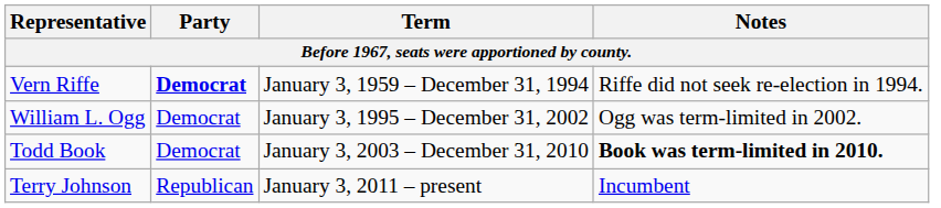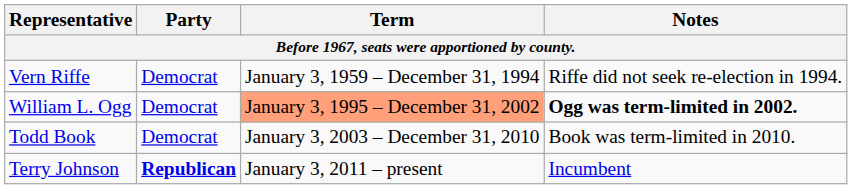Vern Riffe | Party: bold -> normal
William L. Ogg | Term: no background -> lightsalmon background
William L. Ogg | Notes: normal -> bold
Todd Book | Notes: bold -> normal
Terry Johnson | Party: normal -> bold
